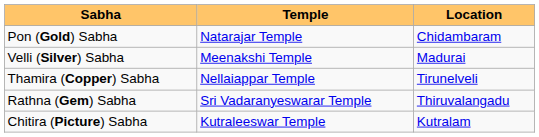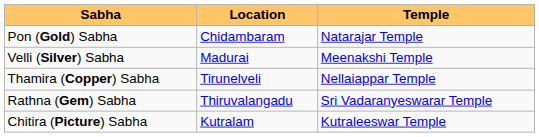columns swapped: Temple <-> Location
